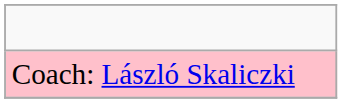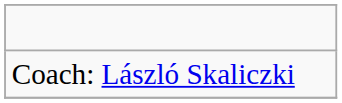row 2 | column 1: pink background -> no background
